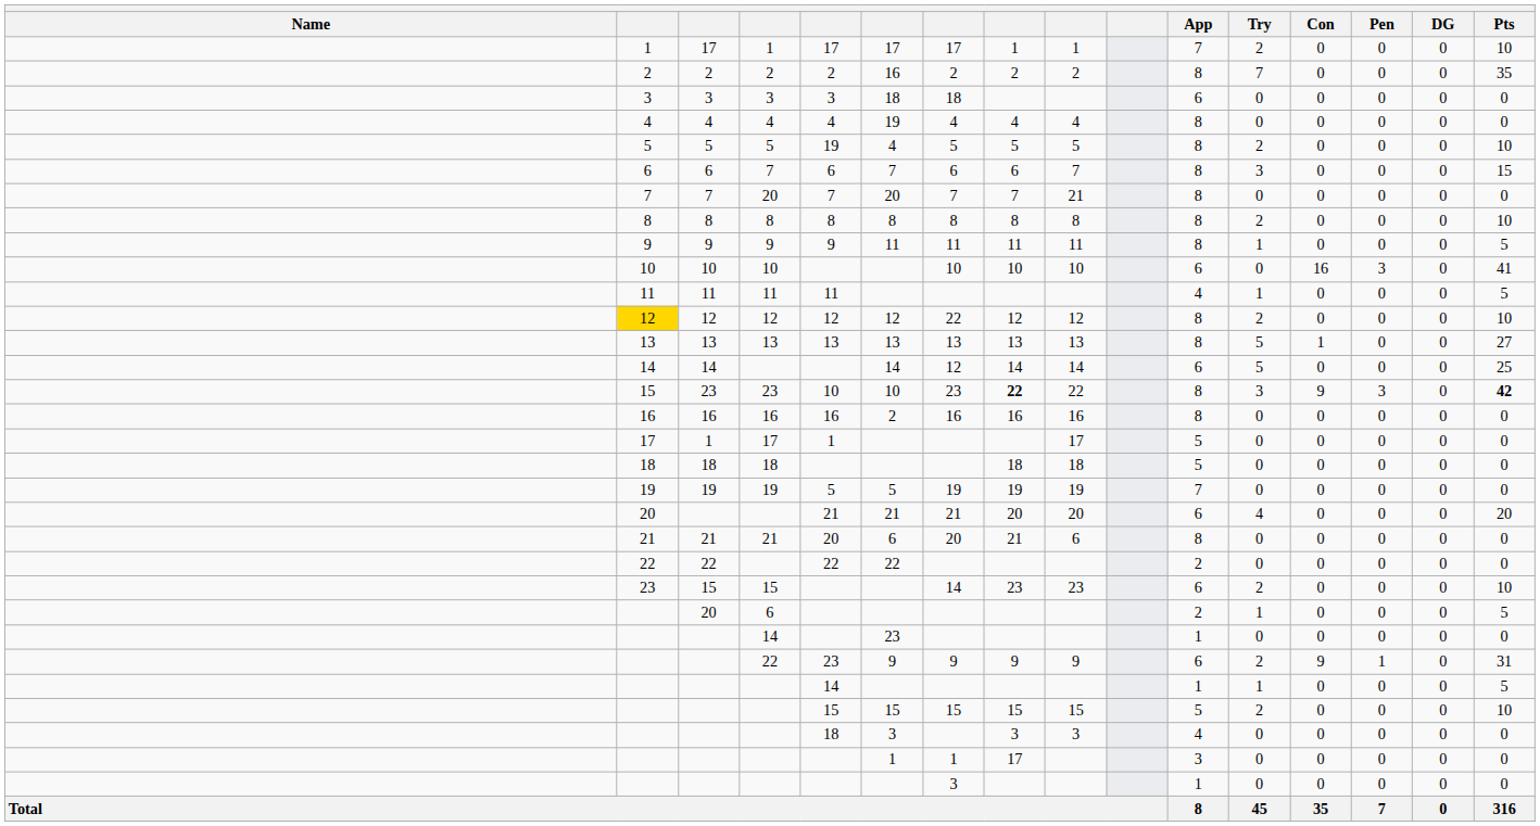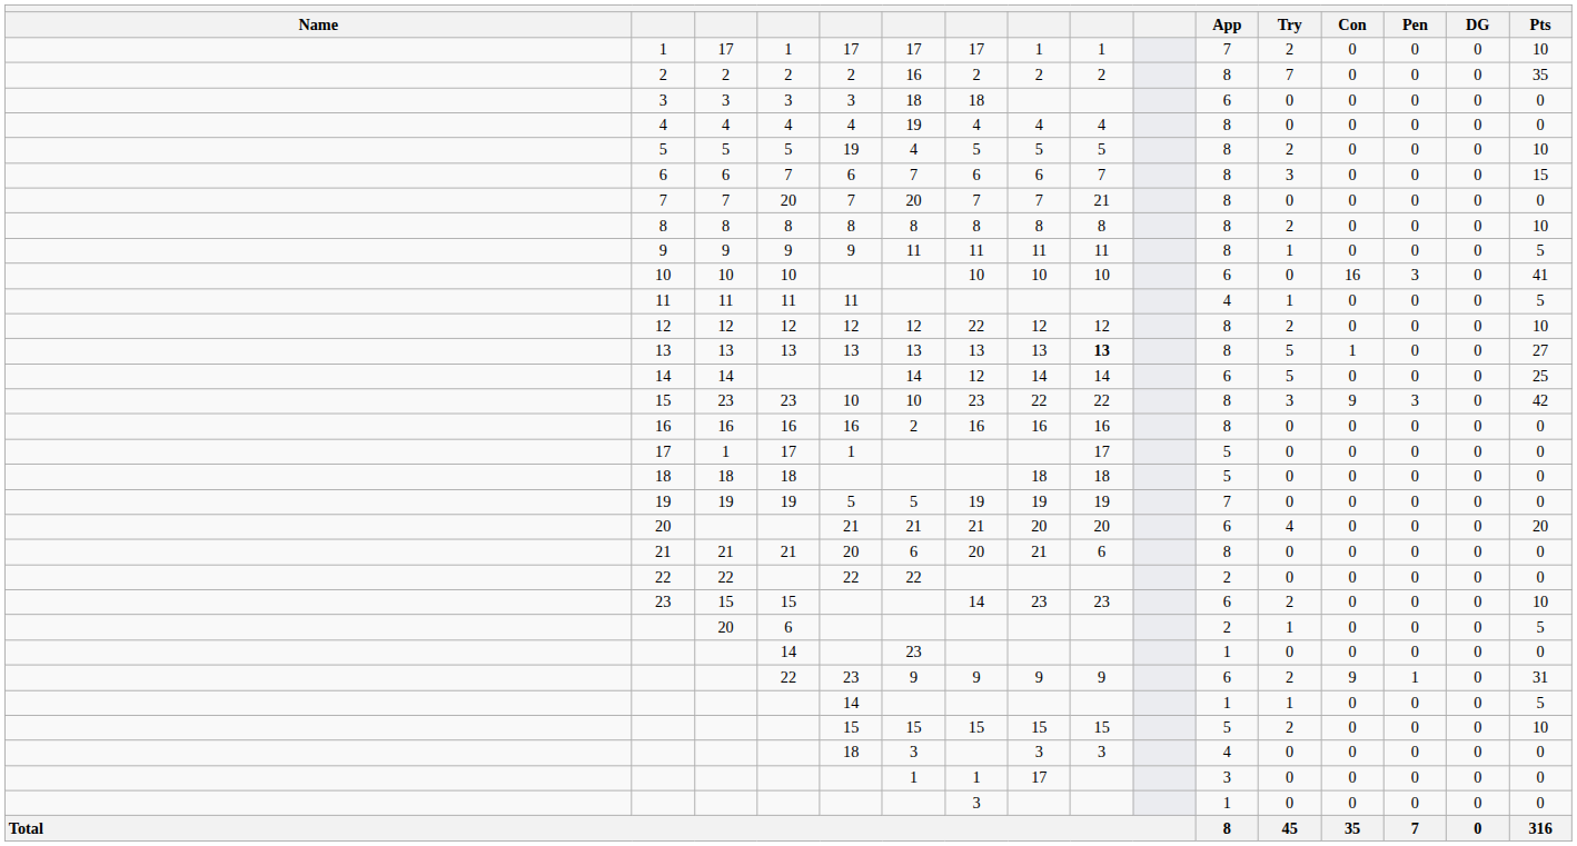row 14 | column 2: gold background -> no background
row 15 | column 9: normal -> bold
row 17 | column 8: bold -> normal
row 17 | Pts: bold -> normal
